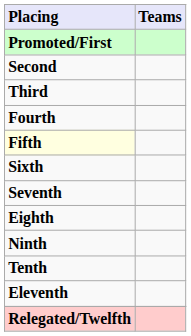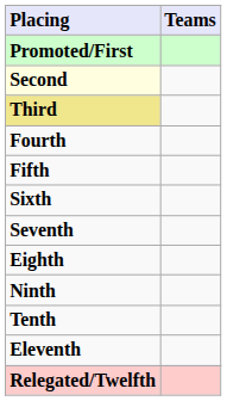Second | Placing: no background -> lightyellow background
Third | Placing: no background -> khaki background
Fifth | Placing: lightyellow background -> no background
